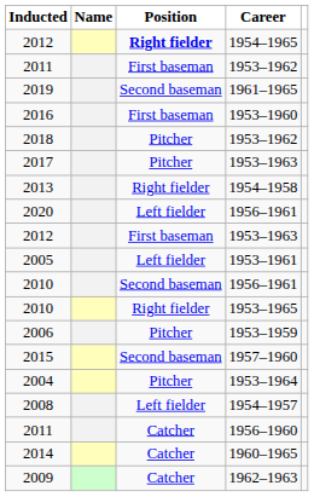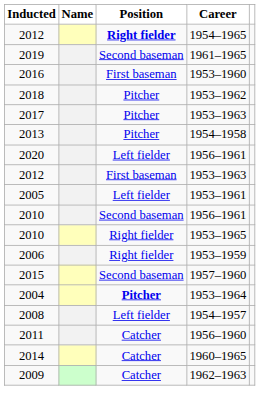- row: 2011 | First baseman | 1953–1962
2013 | Position: Right fielder -> Pitcher
2006 | Position: Pitcher -> Right fielder
2004 | Position: normal -> bold
